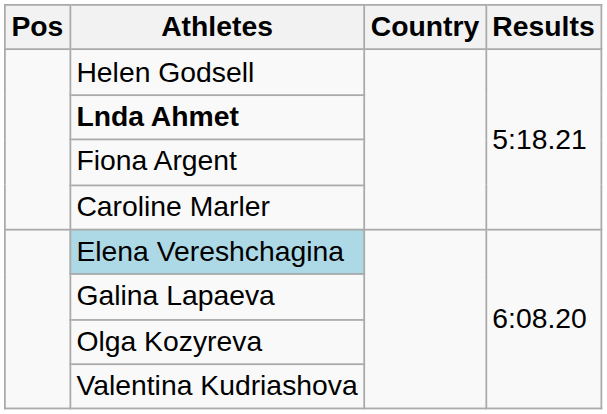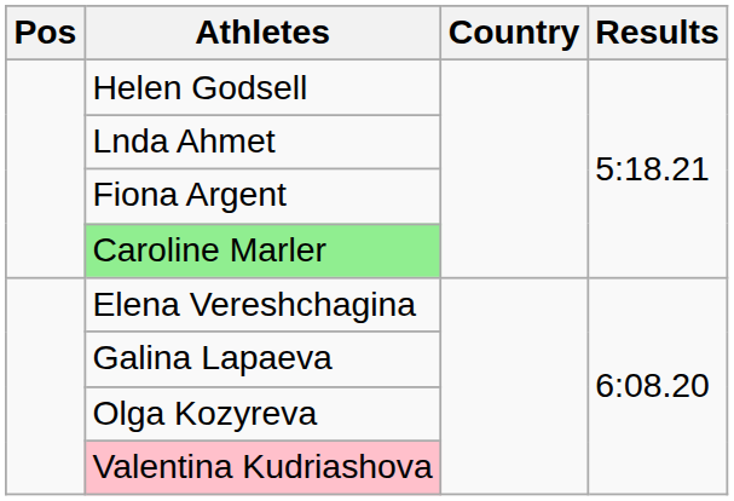Lnda Ahmet | Athletes: bold -> normal
Caroline Marler | Athletes: no background -> lightgreen background
Elena Vereshchagina | Athletes: lightblue background -> no background
Valentina Kudriashova | Athletes: no background -> pink background
